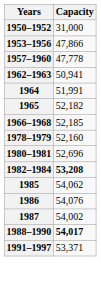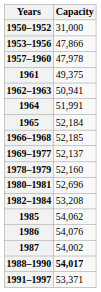1957–1960 | Capacity: 47,778 -> 47,978
+ row: 1961 | 49,375
1965 | Capacity: 52,182 -> 52,184
+ row: 1969–1977 | 52,137
1982–1984 | Capacity: bold -> normal
